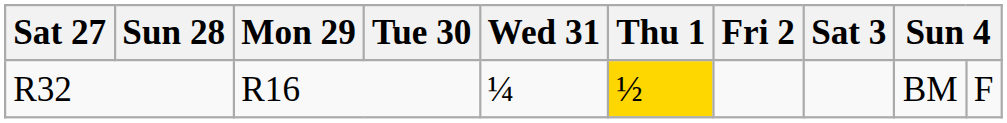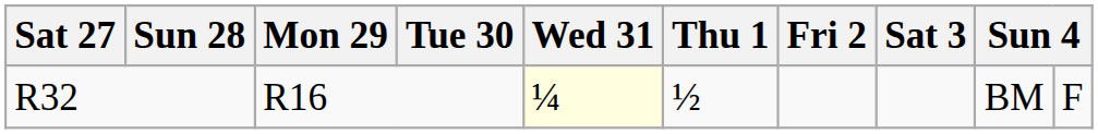R32 | Wed 31: no background -> lightyellow background
R32 | Thu 1: gold background -> no background
